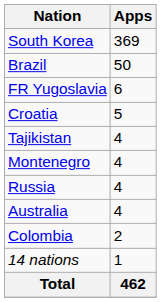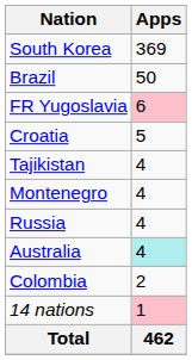FR Yugoslavia | Apps: no background -> pink background
Australia | Apps: no background -> paleturquoise background
14 nations | Apps: no background -> pink background
